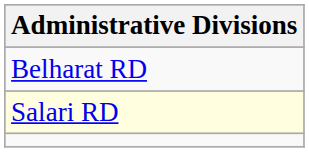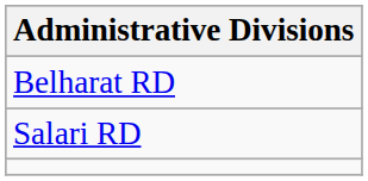row 3 | column 1: lightyellow background -> no background
